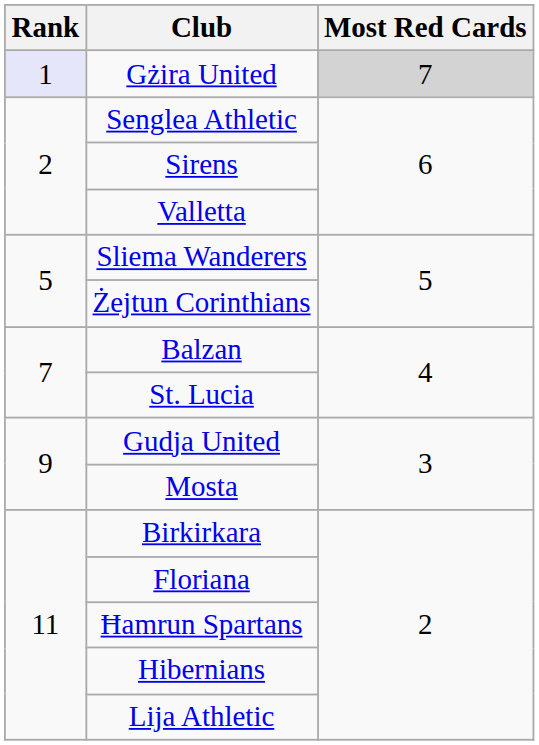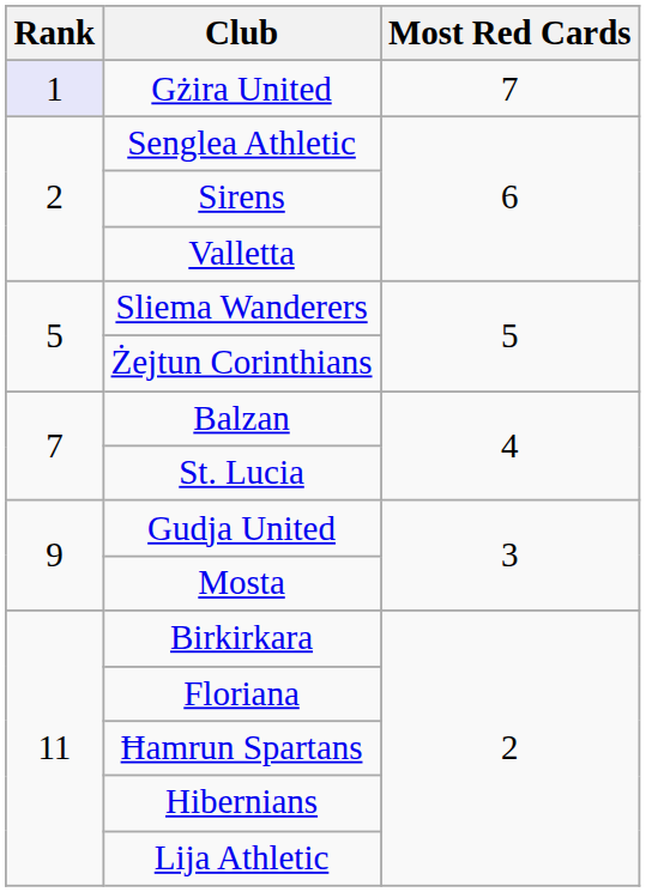Gżira United | Most Red Cards: lightgrey background -> no background
